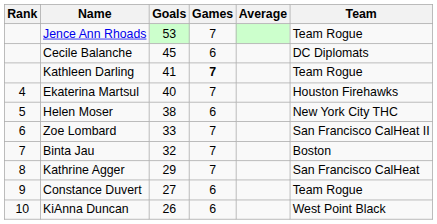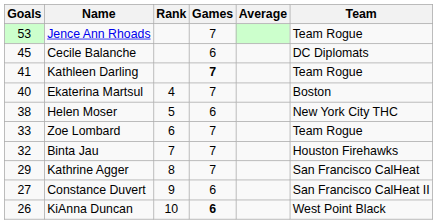columns swapped: Rank <-> Goals
Ekaterina Martsul | Team: Houston Firehawks -> Boston
Zoe Lombard | Team: San Francisco CalHeat II -> Team Rogue
Binta Jau | Team: Boston -> Houston Firehawks
Constance Duvert | Team: Team Rogue -> San Francisco CalHeat II
KiAnna Duncan | Games: normal -> bold
